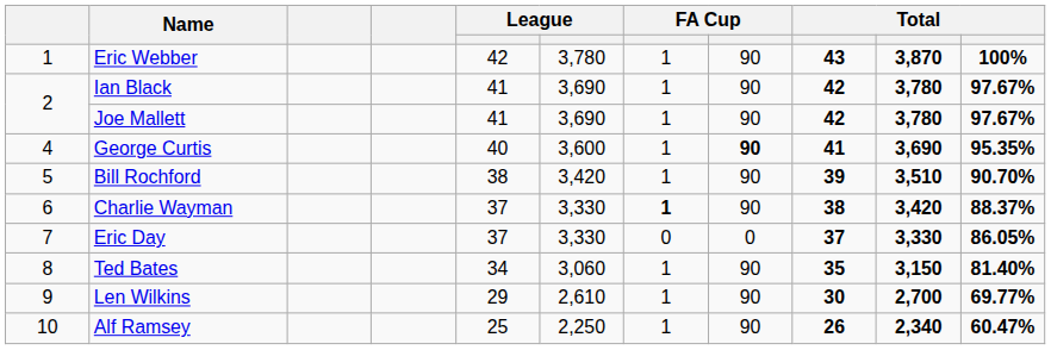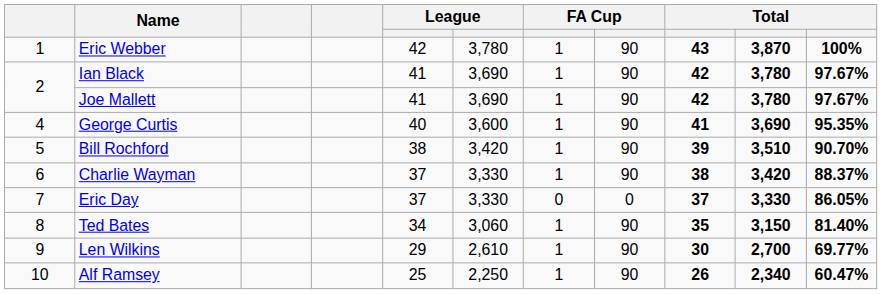George Curtis | column 8: bold -> normal
Charlie Wayman | column 7: bold -> normal
